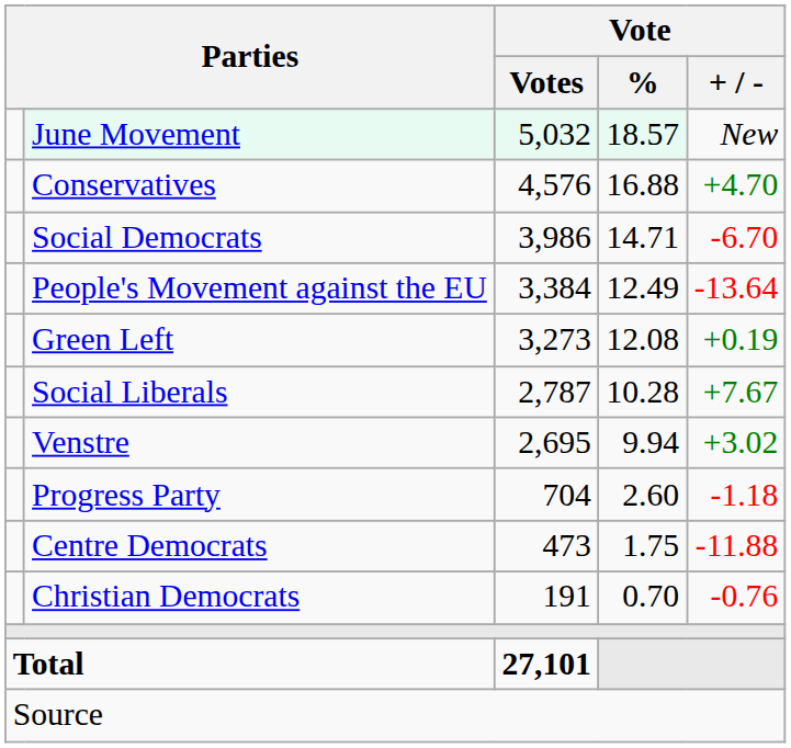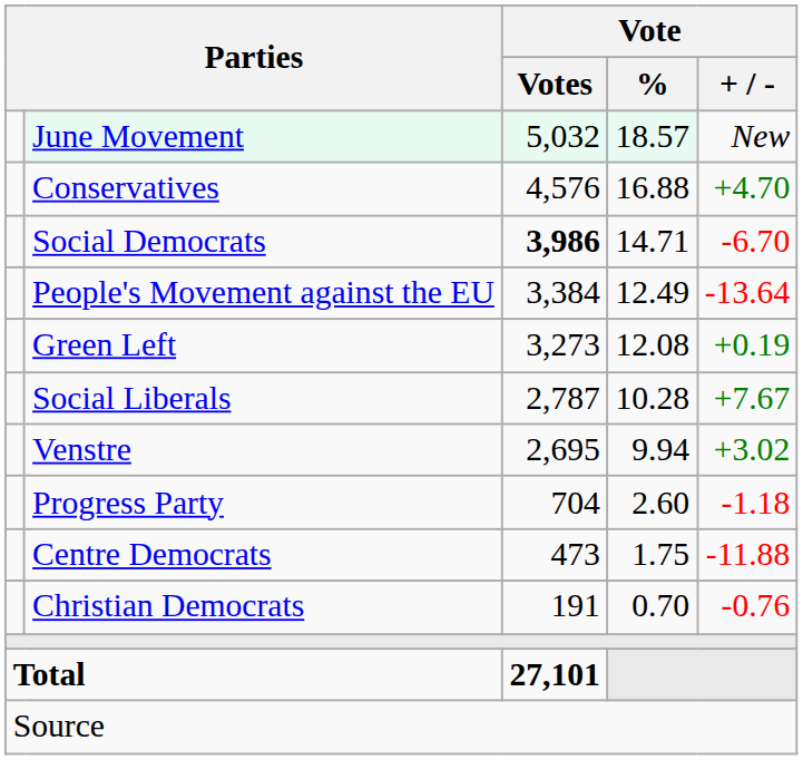Social Democrats | Vote / Votes: normal -> bold
